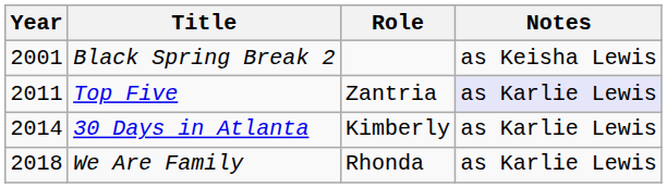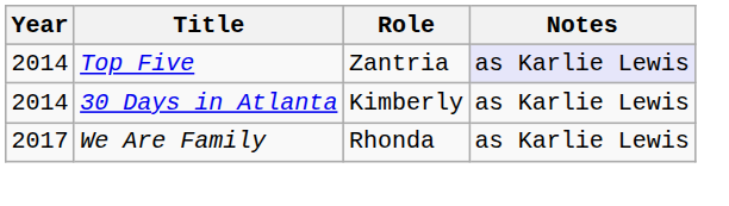- row: 2001 | Black Spring Break 2 | as Keisha Lewis
Top Five | Year: 2011 -> 2014
We Are Family | Year: 2018 -> 2017
